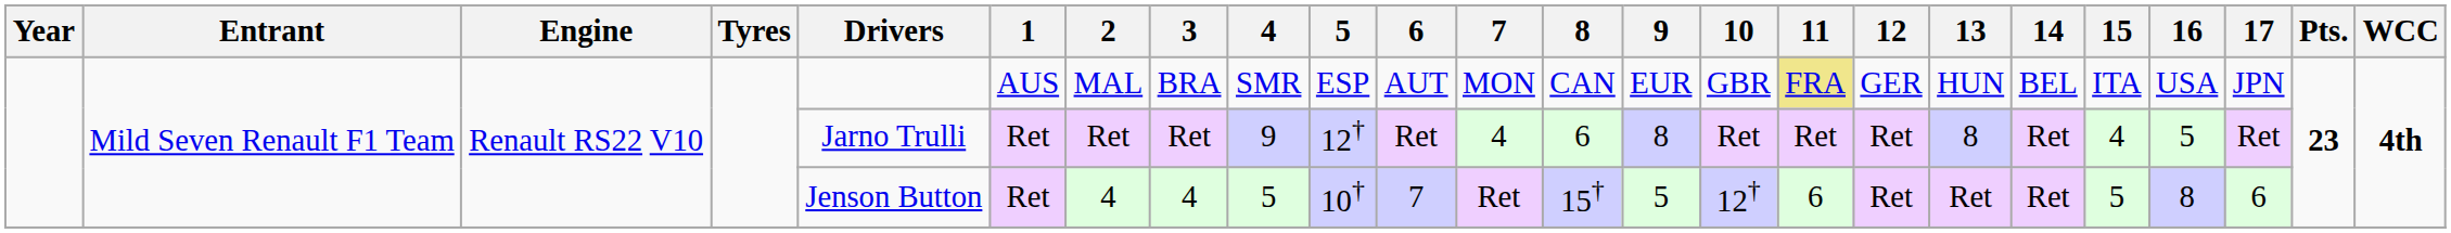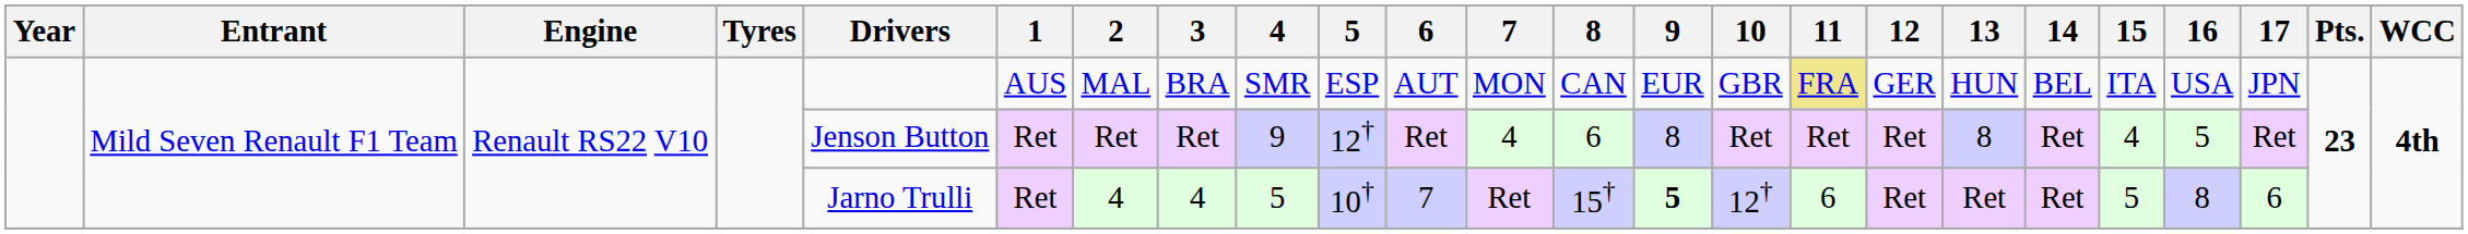row 3 | Drivers: Jarno Trulli -> Jenson Button
row 4 | Drivers: Jenson Button -> Jarno Trulli
row 4 | 9: normal -> bold
